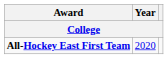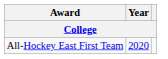row 3 | Award: bold -> normal
